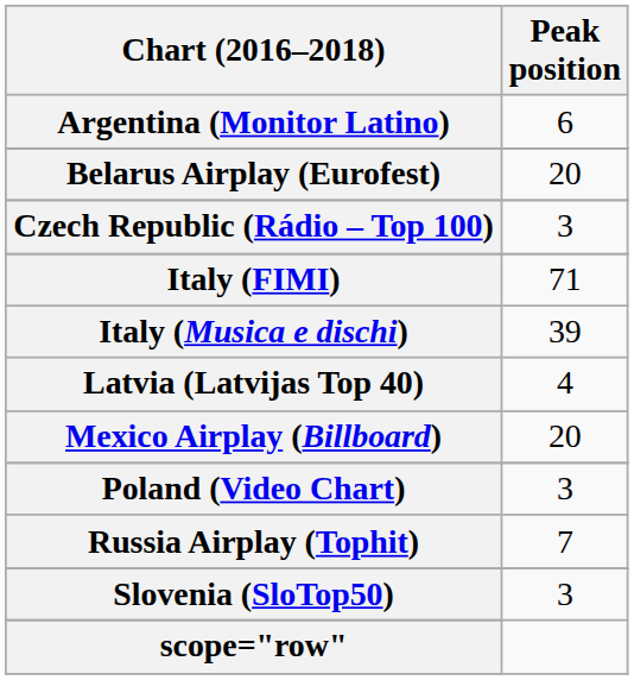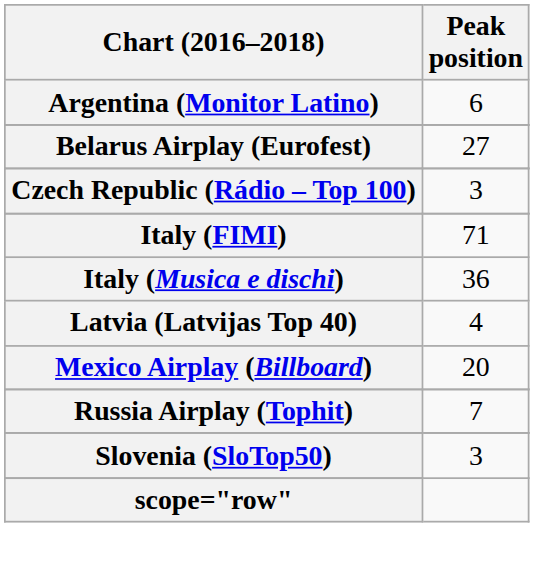Belarus Airplay (Eurofest) | Peak position: 20 -> 27
Italy (Musica e dischi) | Peak position: 39 -> 36
- row: Poland (Video Chart) | 3
